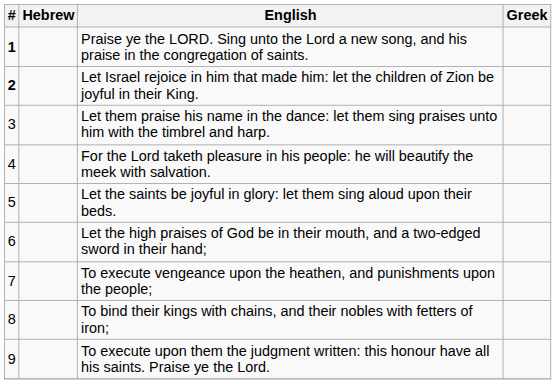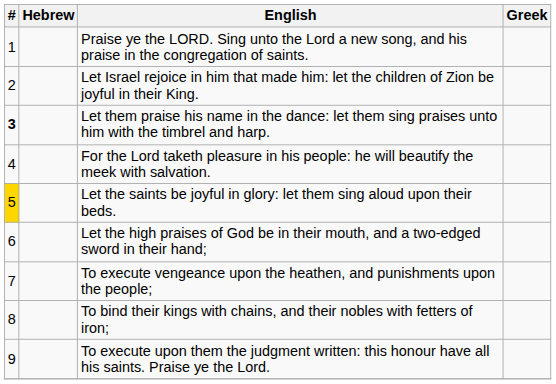row 2 | #: bold -> normal
row 3 | #: bold -> normal
row 4 | #: normal -> bold
row 6 | #: no background -> gold background
